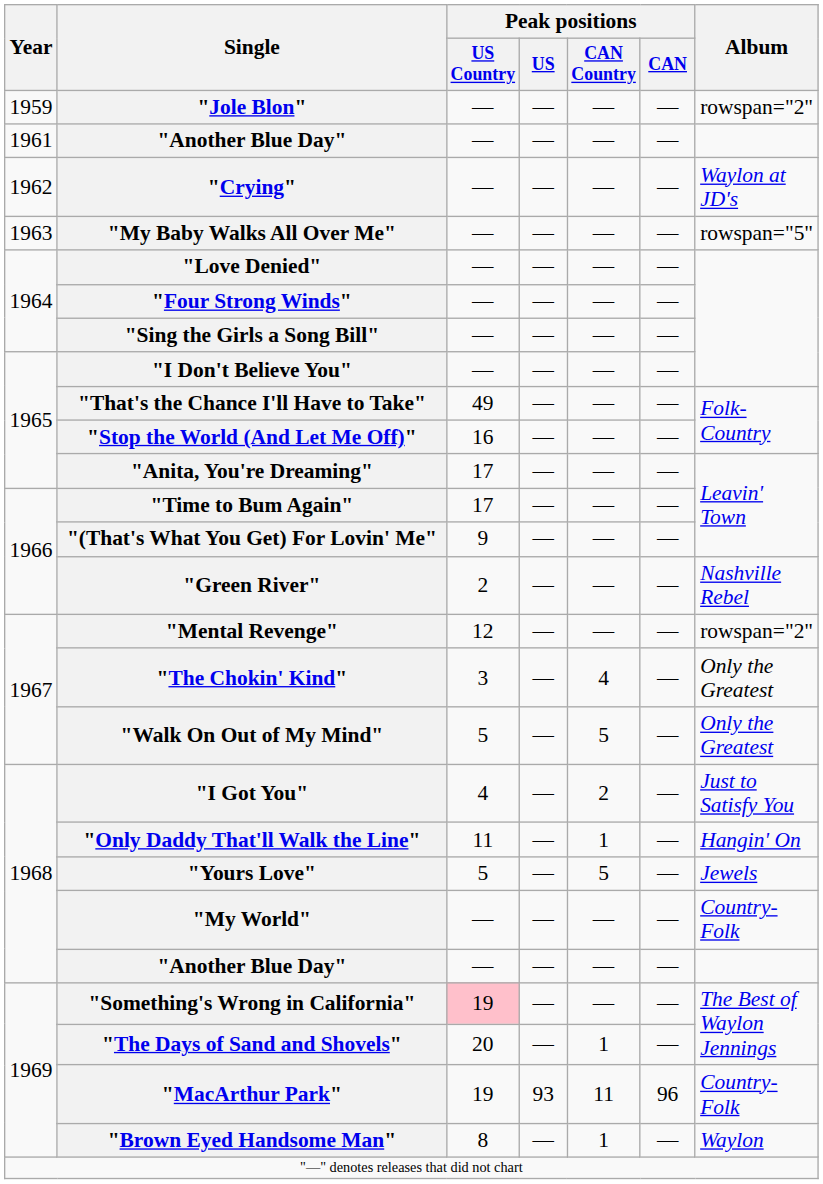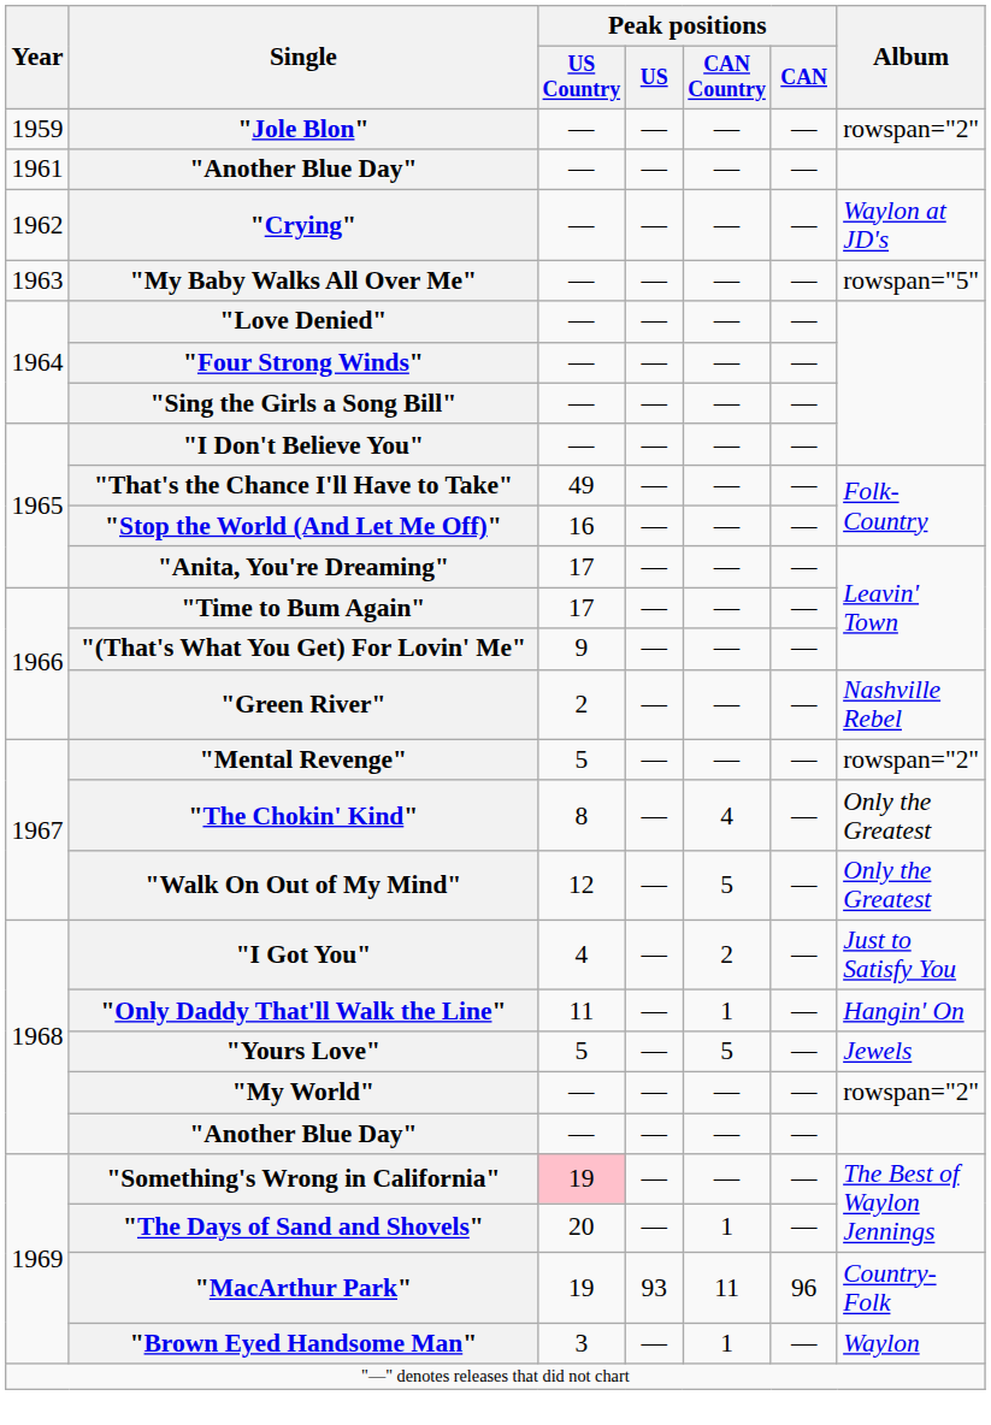"Mental Revenge" | Peak positions / US Country: 12 -> 5
"The Chokin' Kind" | Peak positions / US Country: 3 -> 8
"Walk On Out of My Mind" | Peak positions / US Country: 5 -> 12
"My World" | Album: Country-Folk -> rowspan="2"
"Brown Eyed Handsome Man" | Peak positions / US Country: 8 -> 3
